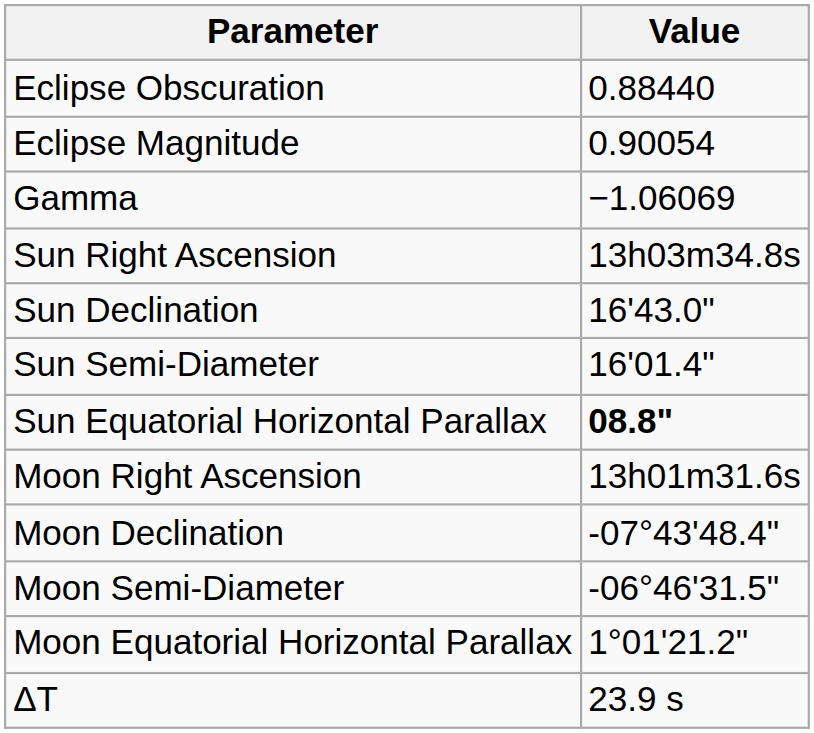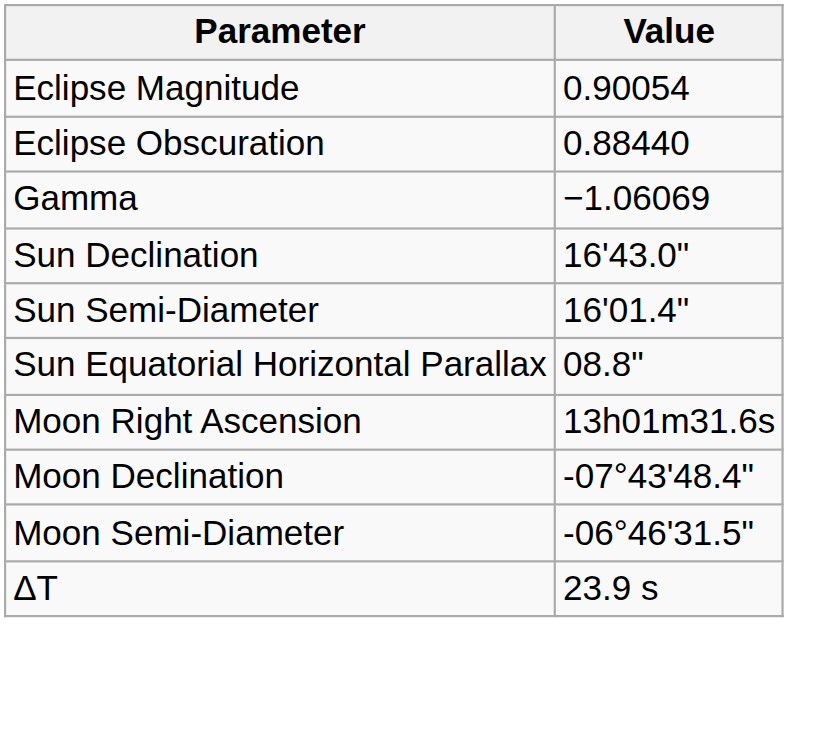rows swapped: Eclipse Magnitude <-> Eclipse Obscuration
- row: Sun Right Ascension | 13h03m34.8s
Sun Equatorial Horizontal Parallax | Value: bold -> normal
- row: Moon Equatorial Horizontal Parallax | 1°01'21.2"
